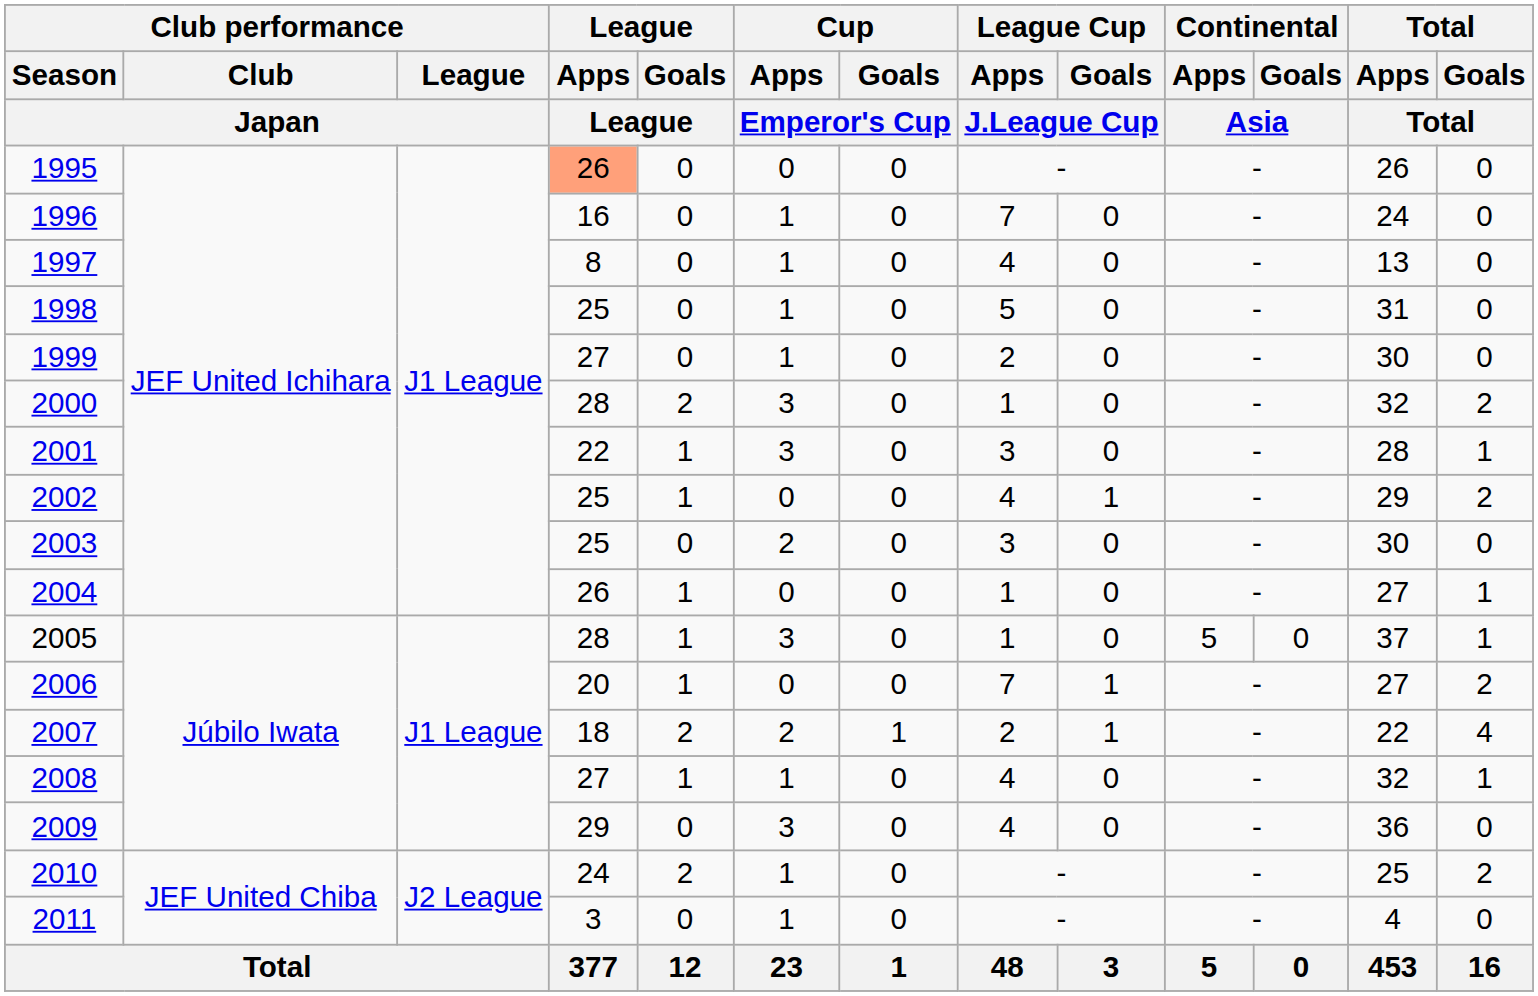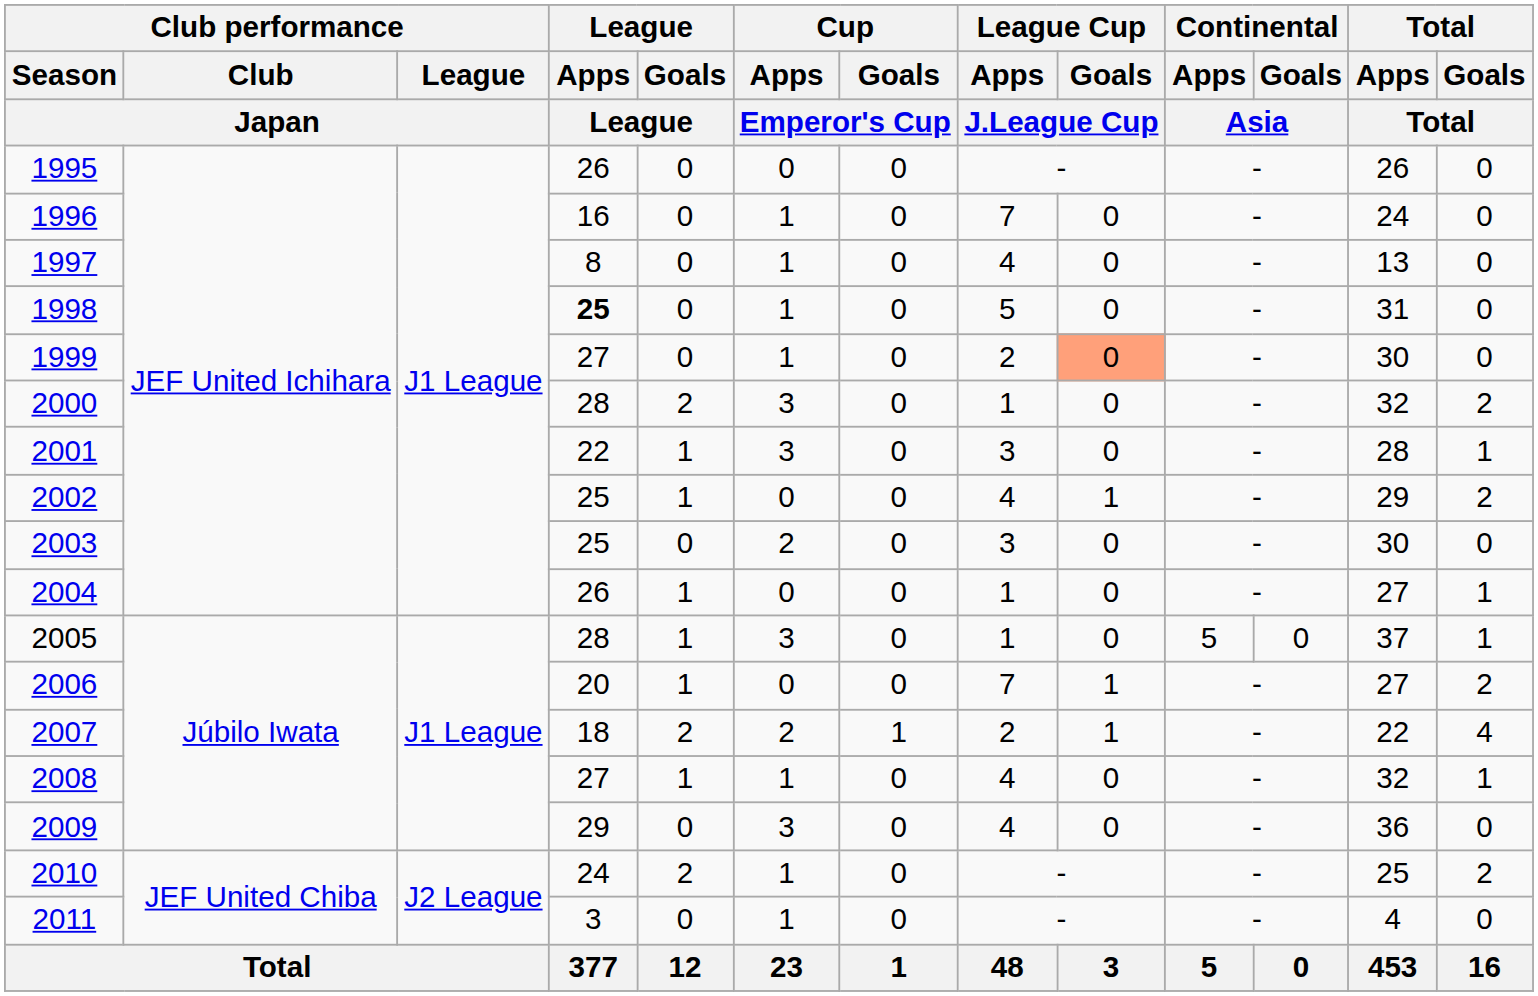1995 | League / Apps / League: lightsalmon background -> no background
1998 | League / Apps / League: normal -> bold
1999 | League Cup / Goals / J.League Cup: no background -> lightsalmon background
